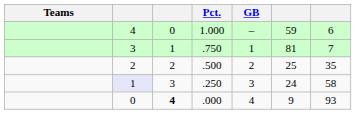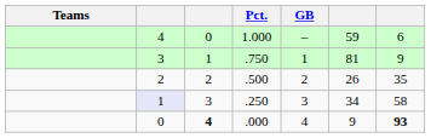row 3 | column 7: 7 -> 9
row 4 | column 6: 25 -> 26
row 5 | column 6: 24 -> 34
row 6 | column 7: normal -> bold
